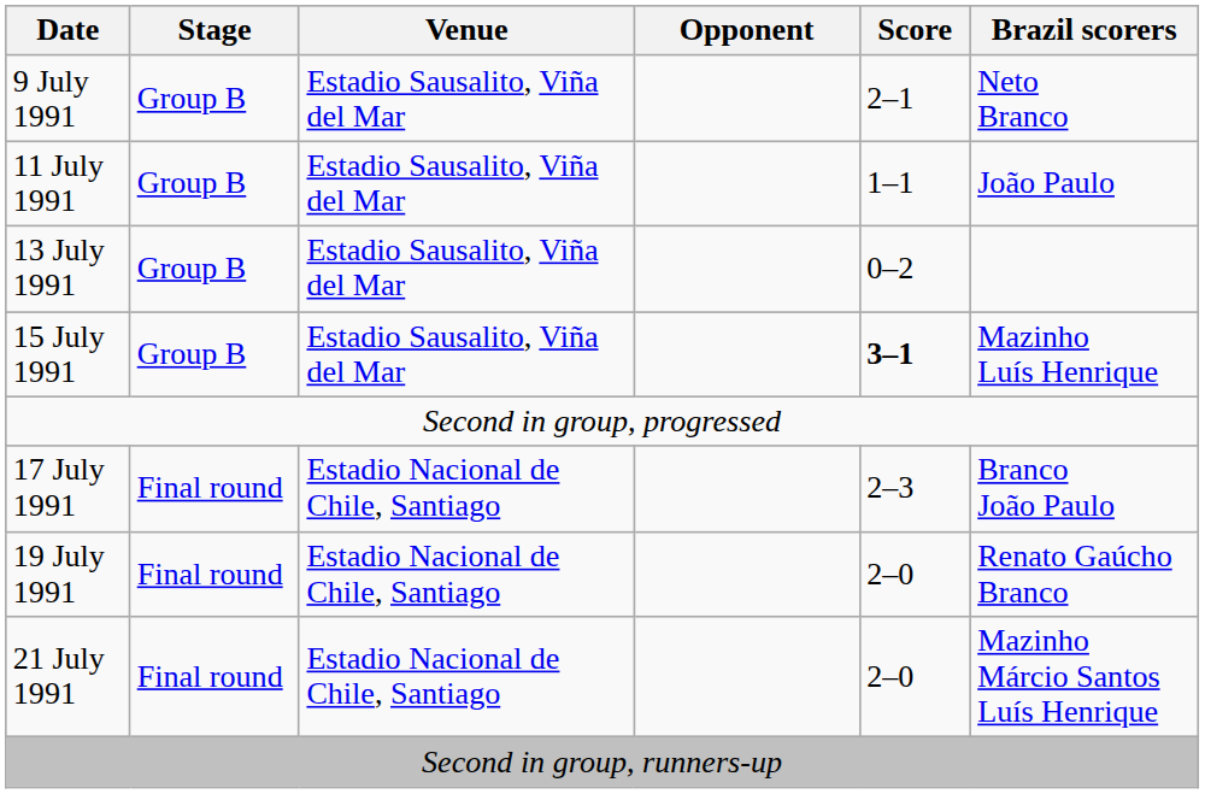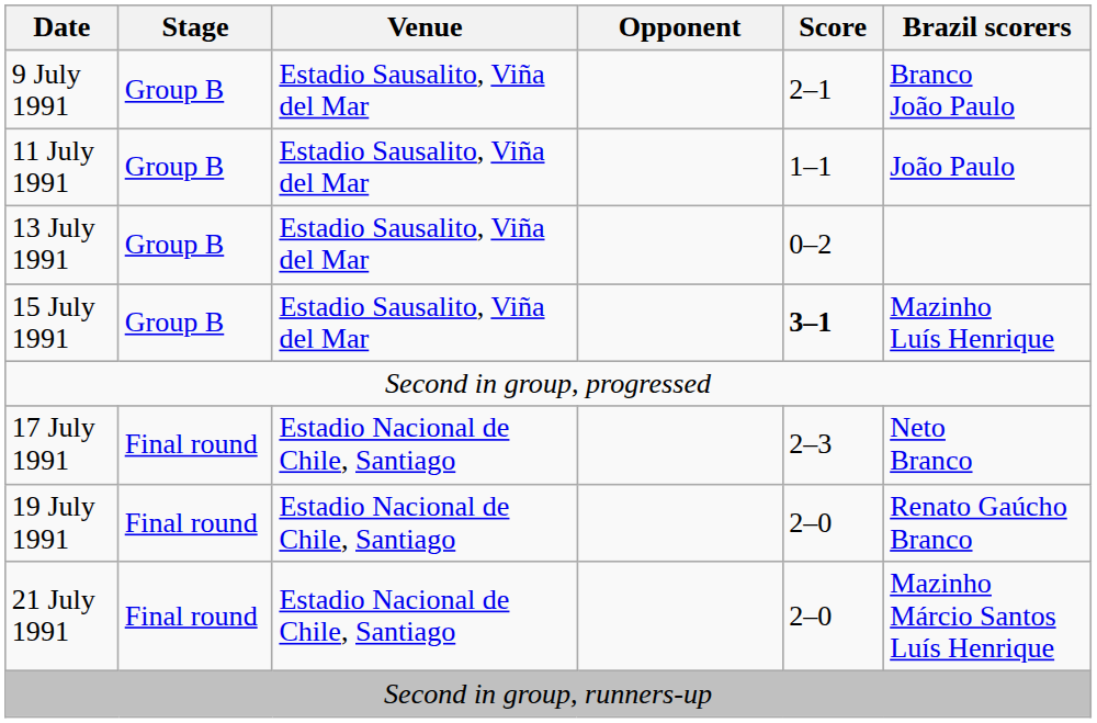9 July 1991 | Brazil scorers: Neto Branco -> Branco João Paulo
17 July 1991 | Brazil scorers: Branco João Paulo -> Neto Branco
